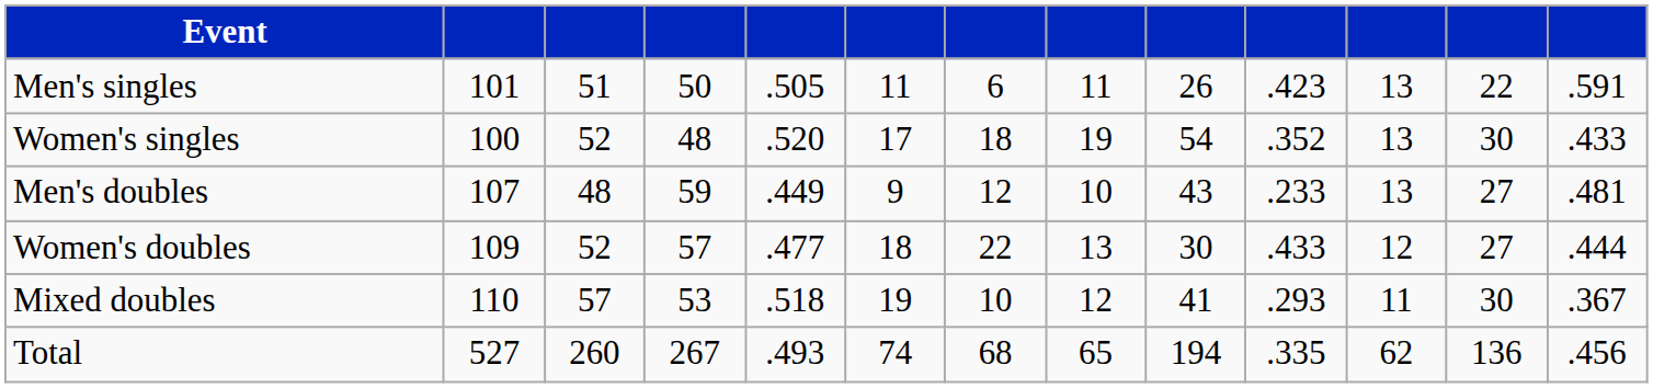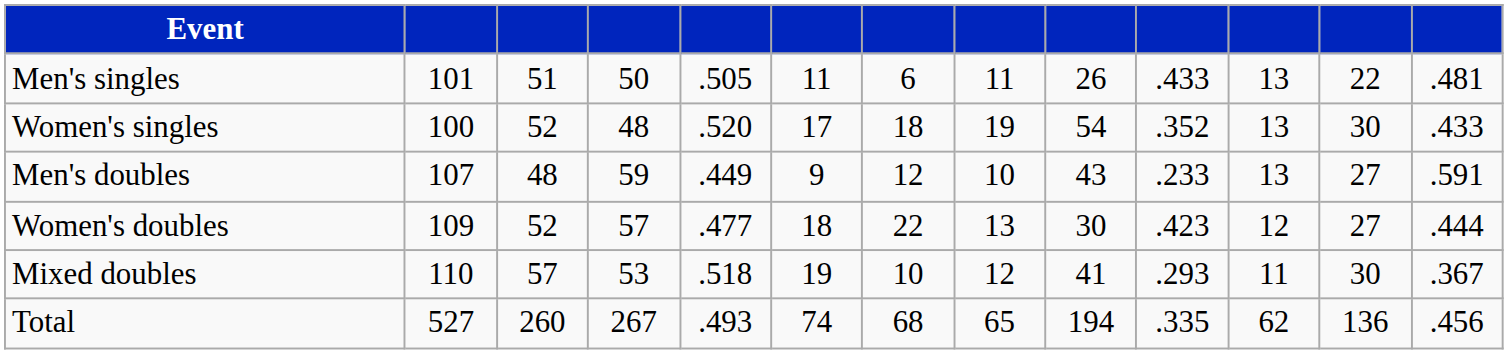Men's singles | column 10: .423 -> .433
Men's singles | column 13: .591 -> .481
Men's doubles | column 13: .481 -> .591
Women's doubles | column 10: .433 -> .423
